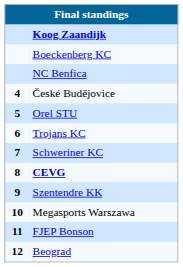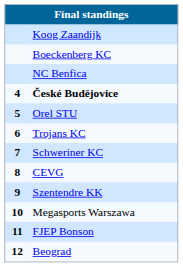Koog Zaandijk | column 2: bold -> normal
České Budějovice | column 2: normal -> bold
CEVG | column 2: bold -> normal
